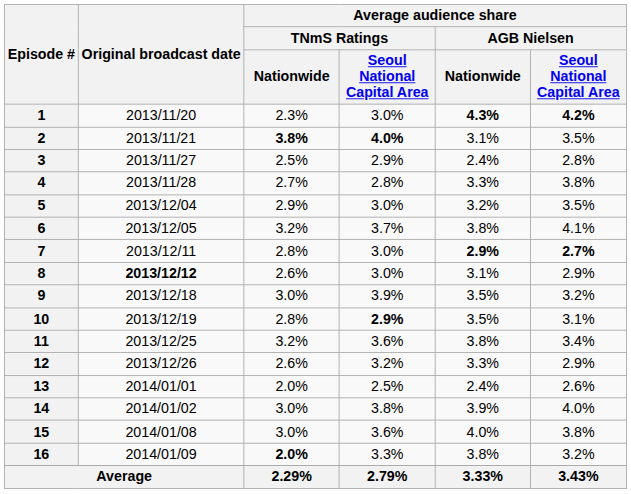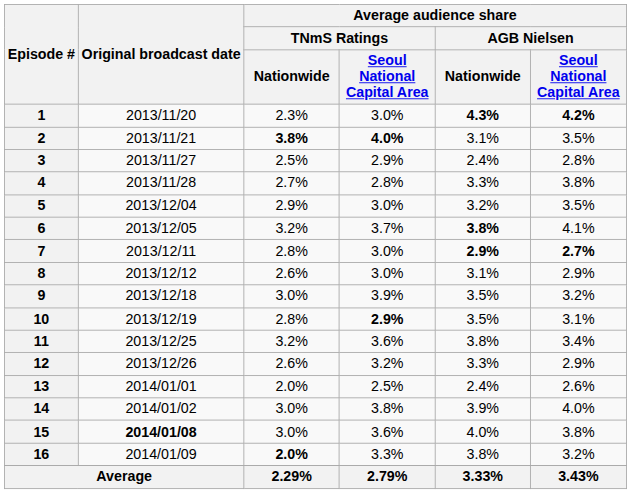6 | Average audience share / AGB Nielsen / Nationwide: normal -> bold
8 | Original broadcast date: bold -> normal
15 | Original broadcast date: normal -> bold
